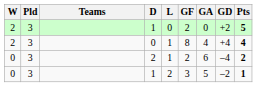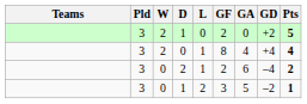columns swapped: Teams <-> W
